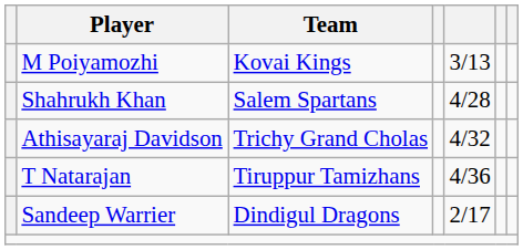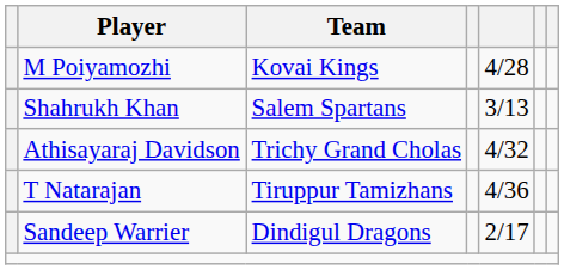M Poiyamozhi | column 5: 3/13 -> 4/28
Shahrukh Khan | column 5: 4/28 -> 3/13
